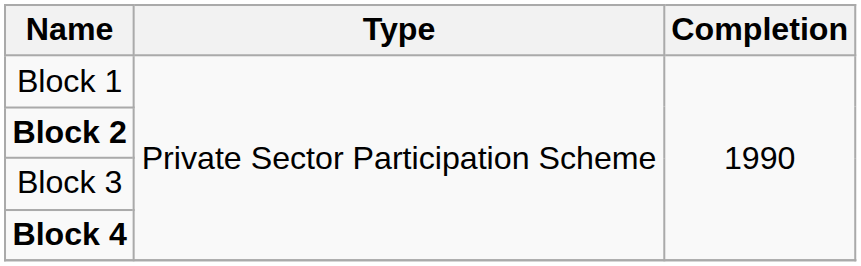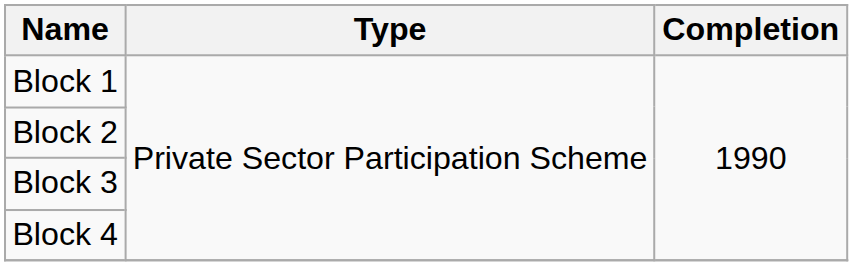Block 2 | Name: bold -> normal
Block 4 | Name: bold -> normal
